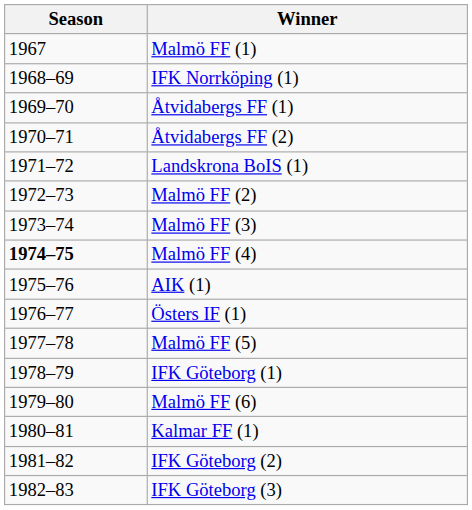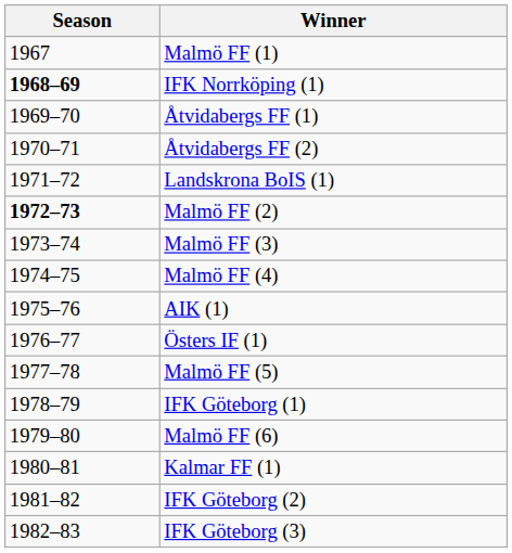IFK Norrköping (1) | Season: normal -> bold
Malmö FF (2) | Season: normal -> bold
Malmö FF (4) | Season: bold -> normal
